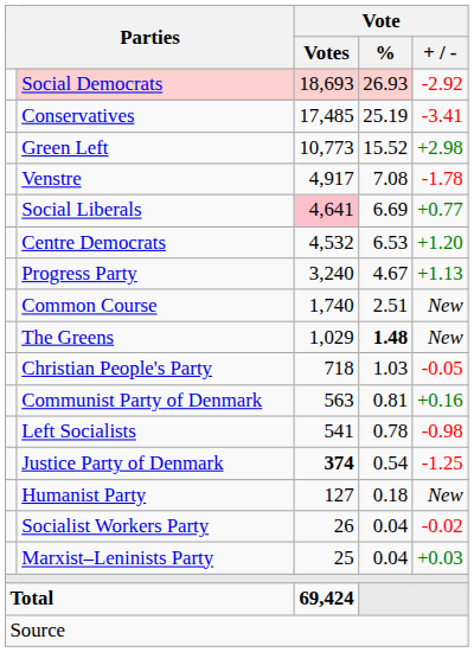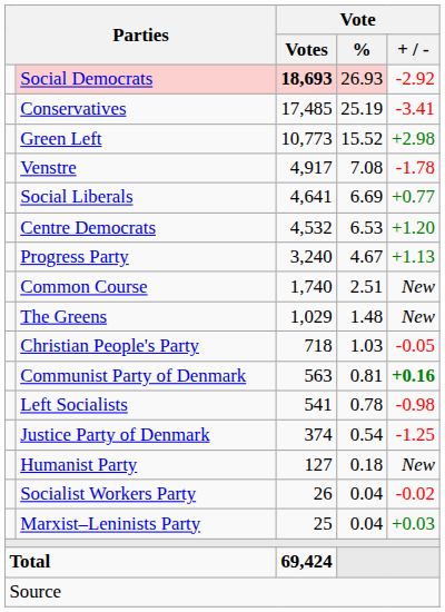Social Democrats | Vote / Votes: normal -> bold
Social Liberals | Vote / Votes: pink background -> no background
The Greens | Vote / %: bold -> normal
Communist Party of Denmark | Vote / + / -: normal -> bold
Justice Party of Denmark | Vote / Votes: bold -> normal
